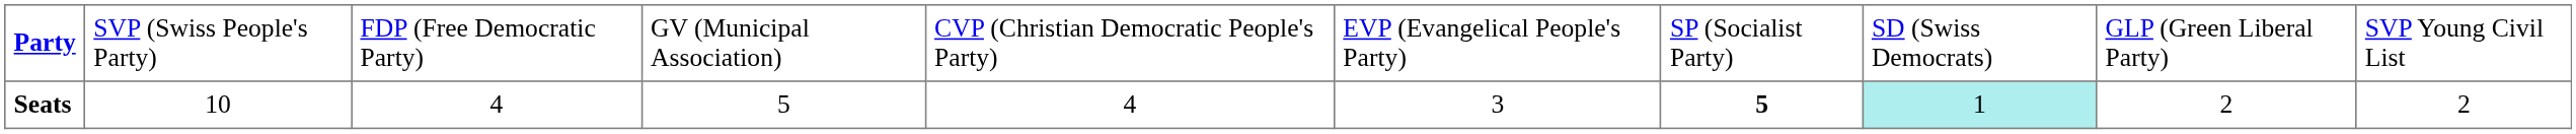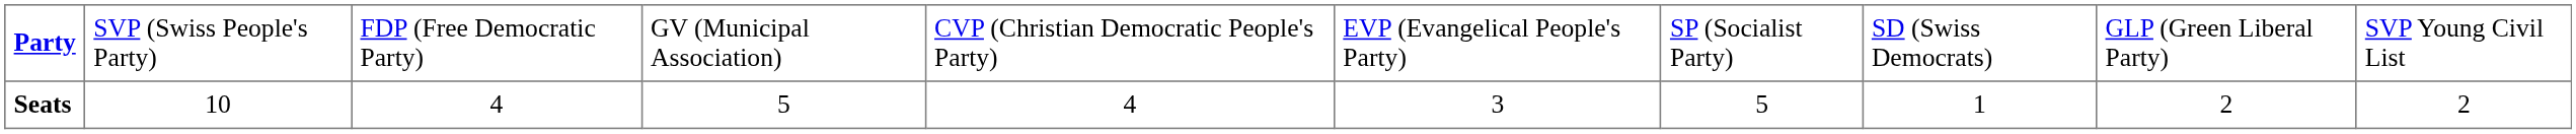Seats | column 7: bold -> normal
Seats | column 8: paleturquoise background -> no background
